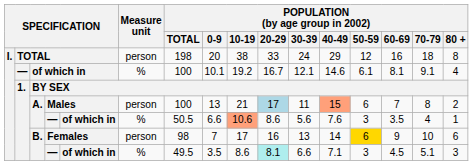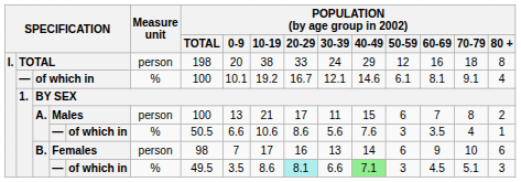Males | POPULATION (by age group in 2002) / 20-29: lightblue background -> no background
Males | POPULATION (by age group in 2002) / 40-49: lightsalmon background -> no background
A. / — | POPULATION (by age group in 2002) / 10-19: lightsalmon background -> no background
Females | POPULATION (by age group in 2002) / 50-59: gold background -> no background
B. / — | POPULATION (by age group in 2002) / 40-49: no background -> lightgreen background
